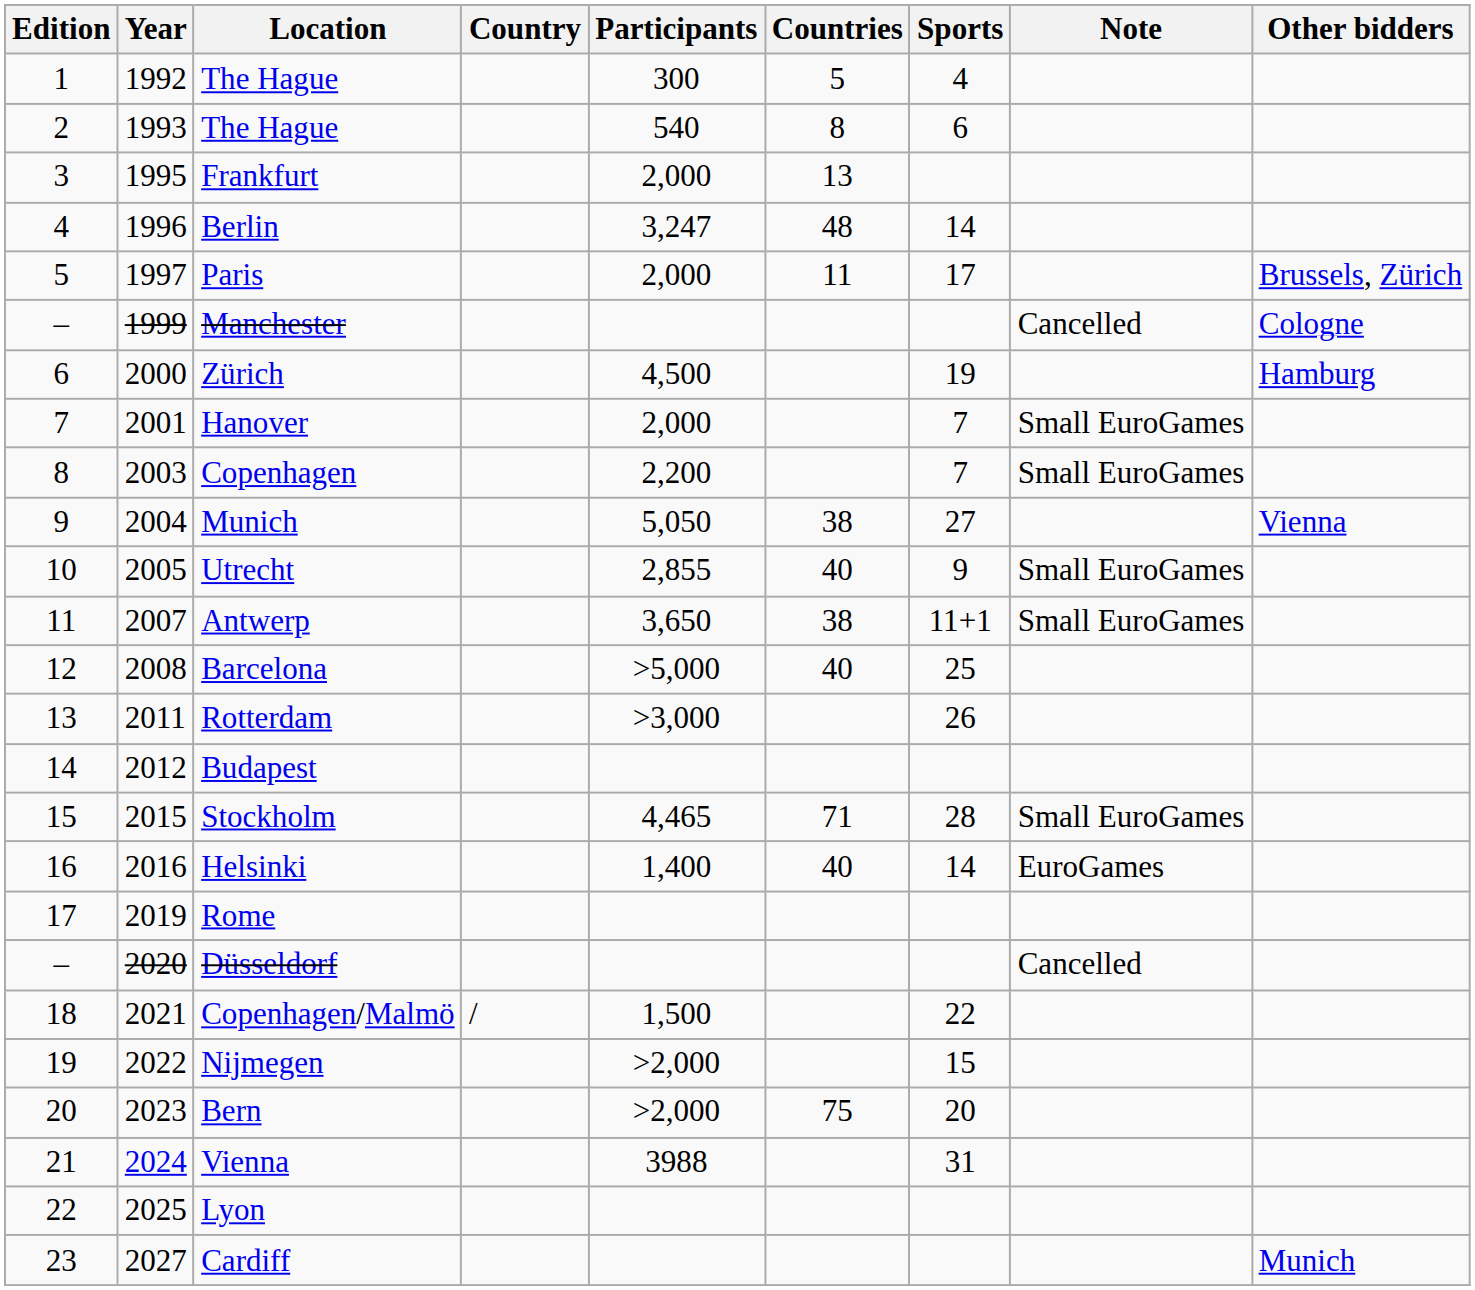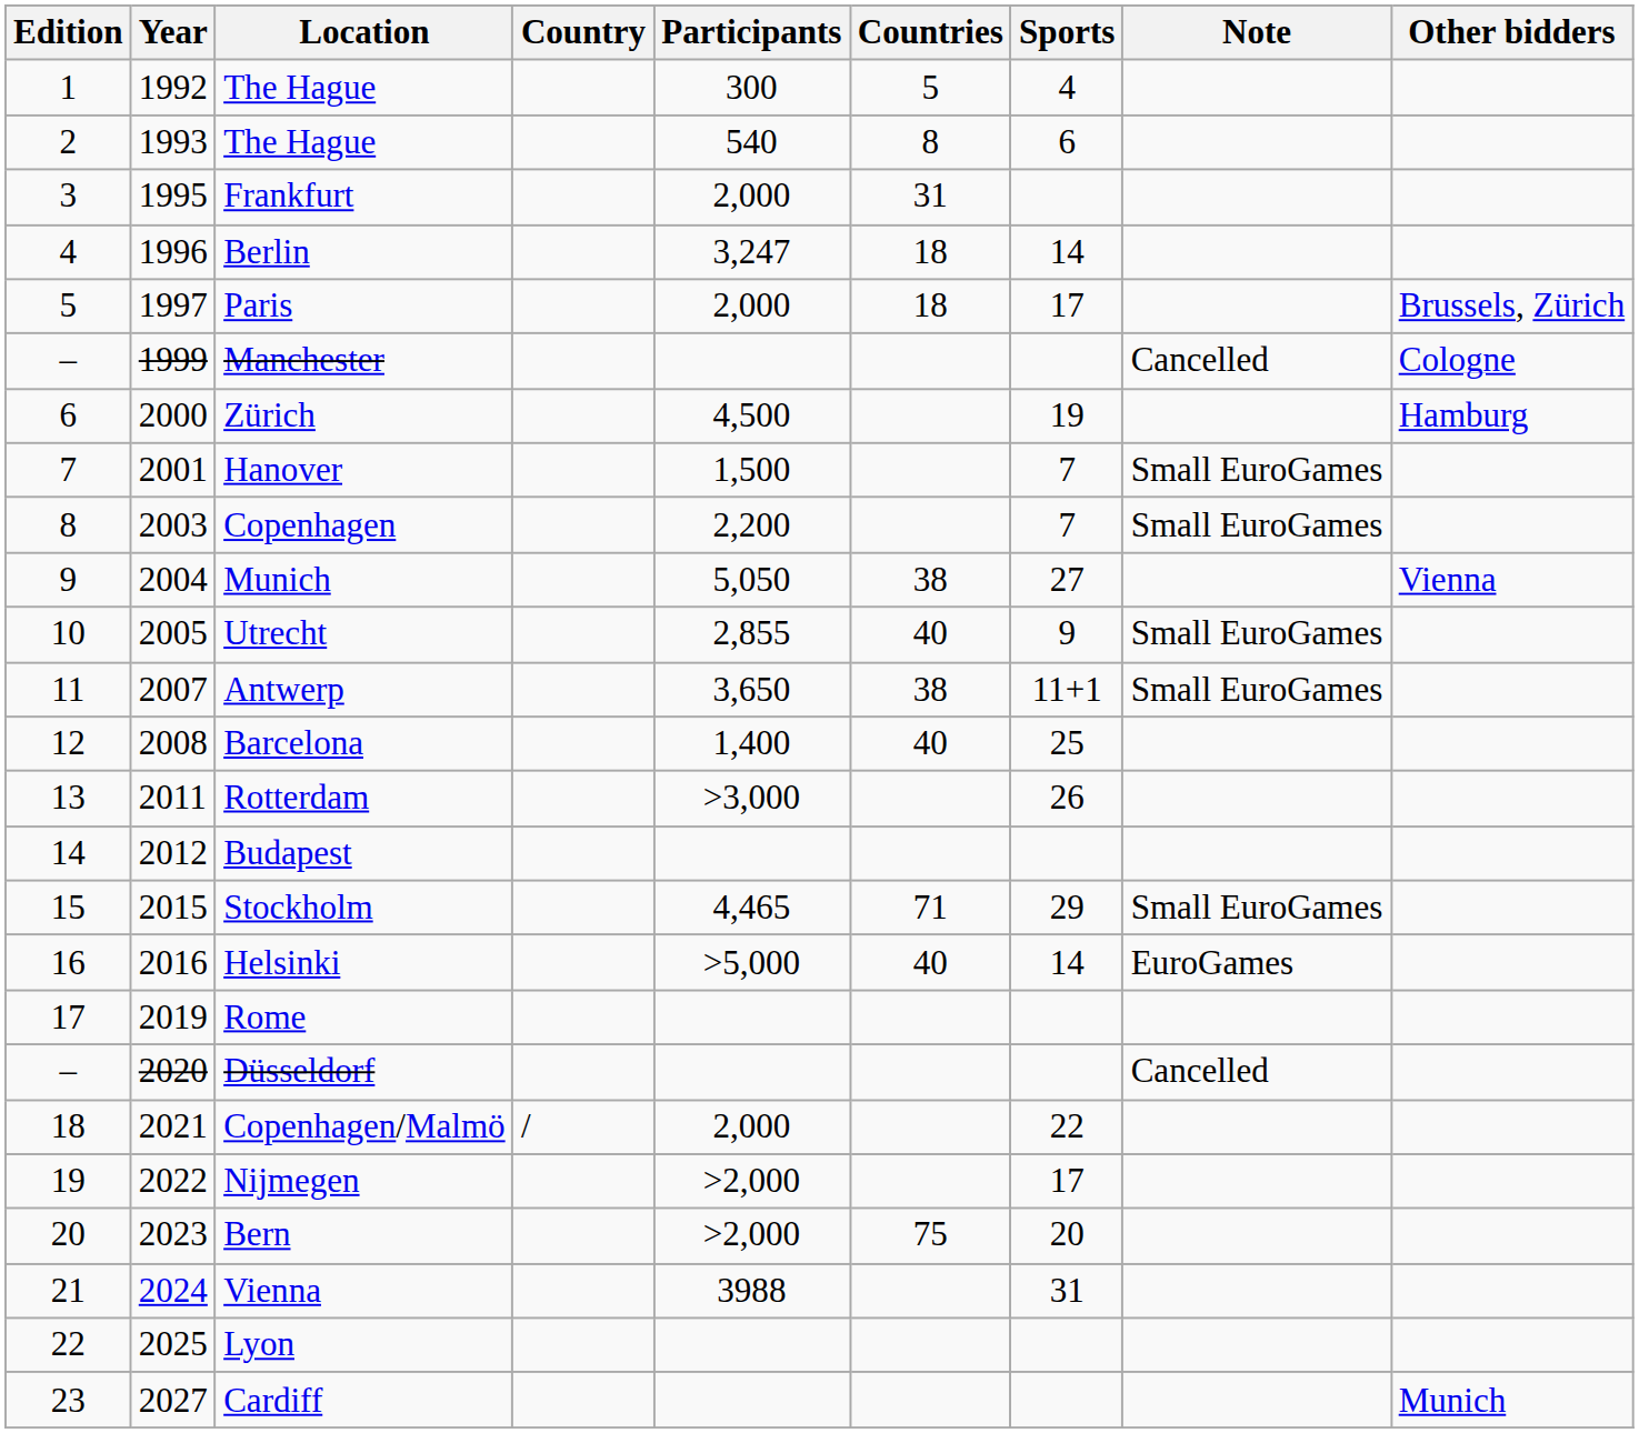Frankfurt | Countries: 13 -> 31
Berlin | Countries: 48 -> 18
Paris | Countries: 11 -> 18
Hanover | Participants: 2,000 -> 1,500
Barcelona | Participants: >5,000 -> 1,400
Stockholm | Sports: 28 -> 29
Helsinki | Participants: 1,400 -> >5,000
Copenhagen/Malmö | Participants: 1,500 -> 2,000
Nijmegen | Sports: 15 -> 17
